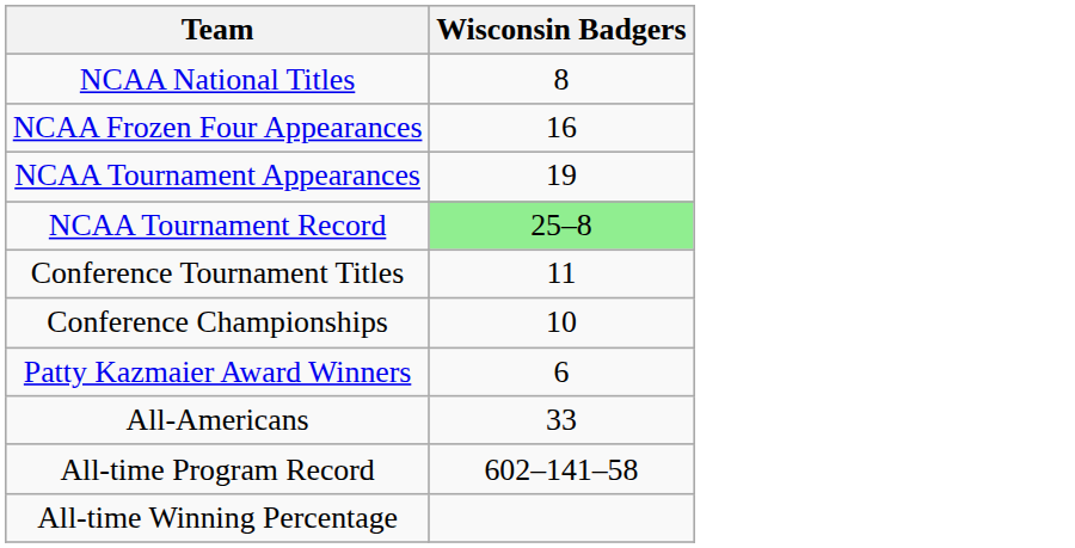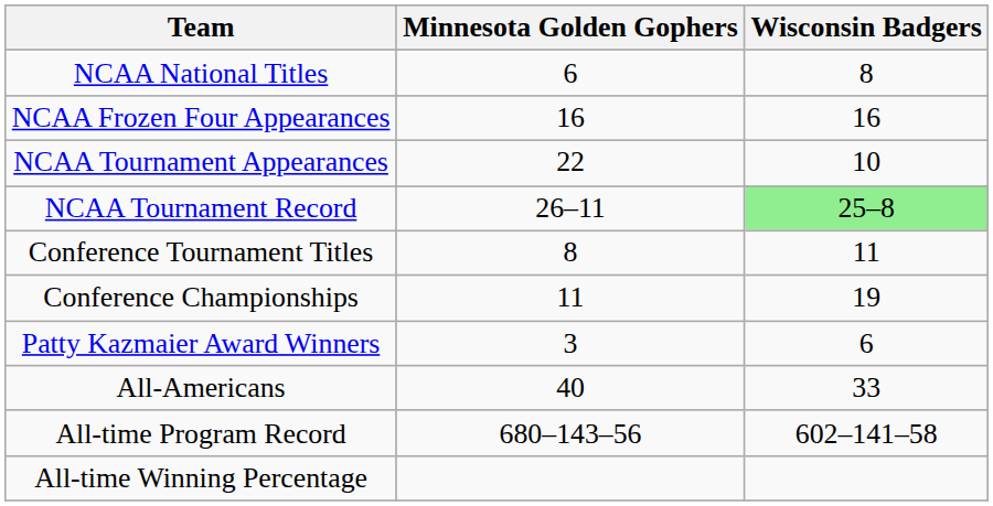+ column: Minnesota Golden Gophers | 6 | 16 | 22 | 26–11 | 8 | 11 | 3 | 40 | 680–143–56
NCAA Tournament Appearances | Wisconsin Badgers: 19 -> 10
Conference Championships | Wisconsin Badgers: 10 -> 19
